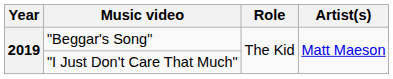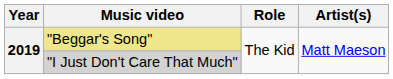"Beggar's Song" | Music video: no background -> khaki background
"I Just Don't Care That Much" | Music video: no background -> lightgrey background
